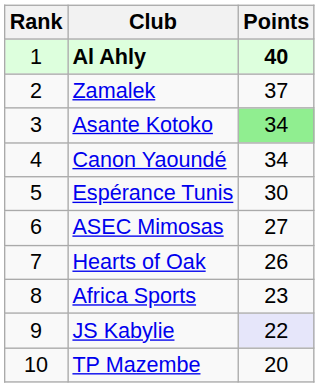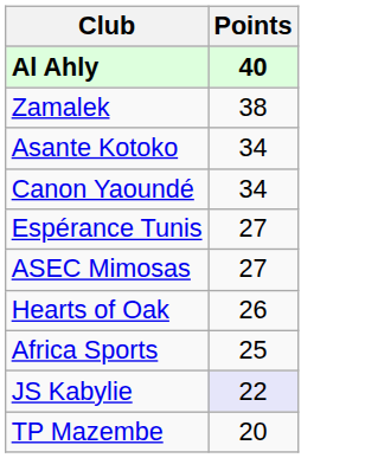- column: Rank | 1 | 2 | 3 | 4 | 5 | 6 | 7 | 8 | 9 | 10
Zamalek | Points: 37 -> 38
Asante Kotoko | Points: lightgreen background -> no background
Espérance Tunis | Points: 30 -> 27
Africa Sports | Points: 23 -> 25
